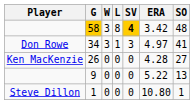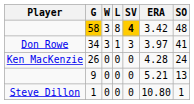34 | ERA: 4.97 -> 3.97
26 | SO: 27 -> 24
9 | ERA: 5.22 -> 5.21
